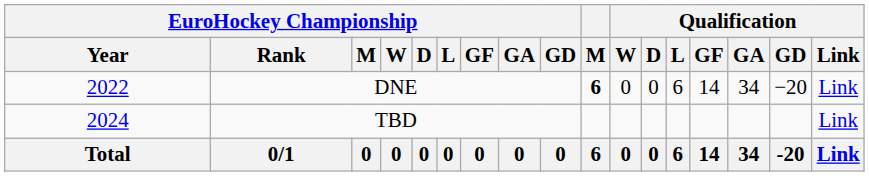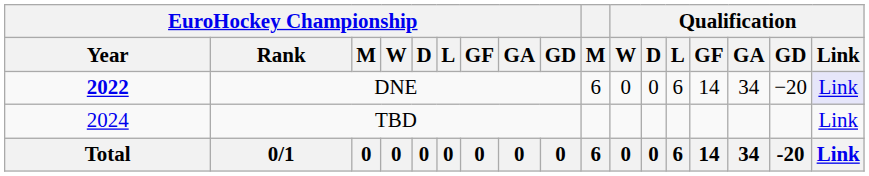DNE | EuroHockey Championship / Year: normal -> bold
DNE | M: bold -> normal
DNE | Qualification / Link: no background -> lavender background
